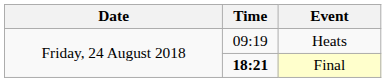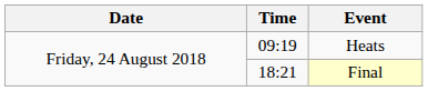Final | Time: bold -> normal
